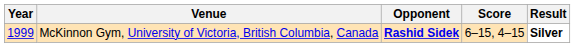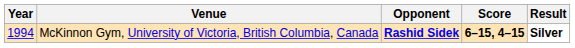row 2 | Year: 1999 -> 1994
row 2 | Score: normal -> bold
